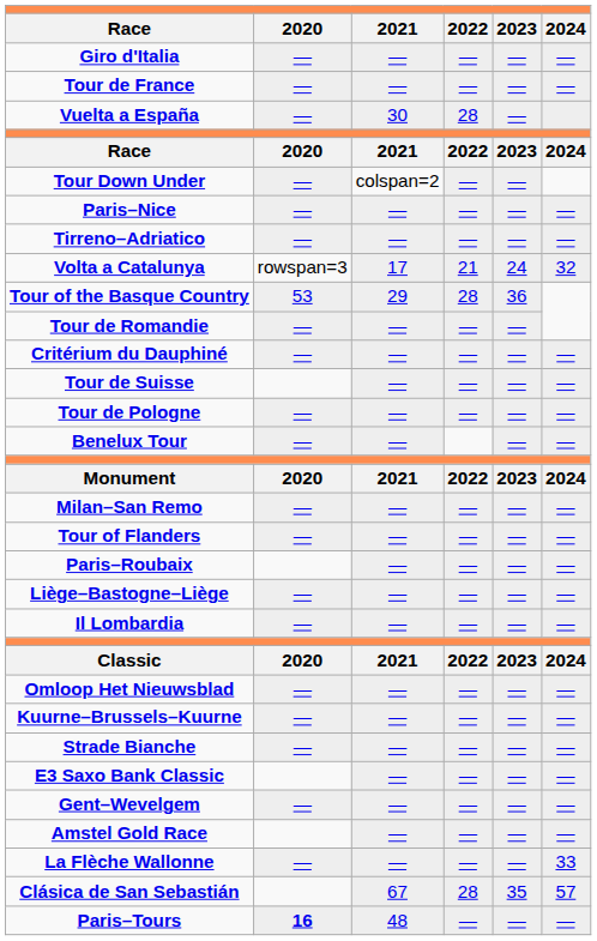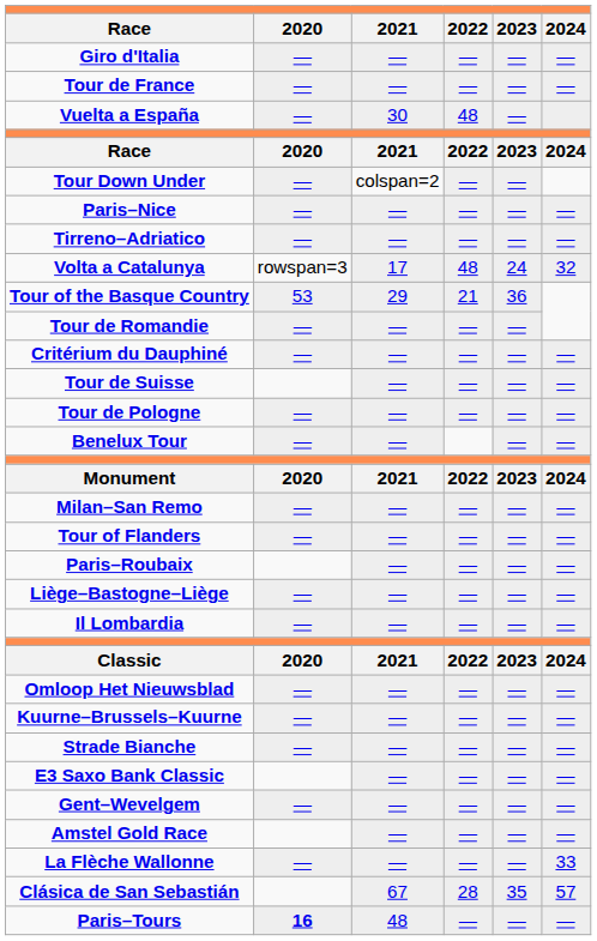Vuelta a España | column 4: 28 -> 48
Volta a Catalunya | column 4: 21 -> 48
Tour of the Basque Country | column 4: 28 -> 21
